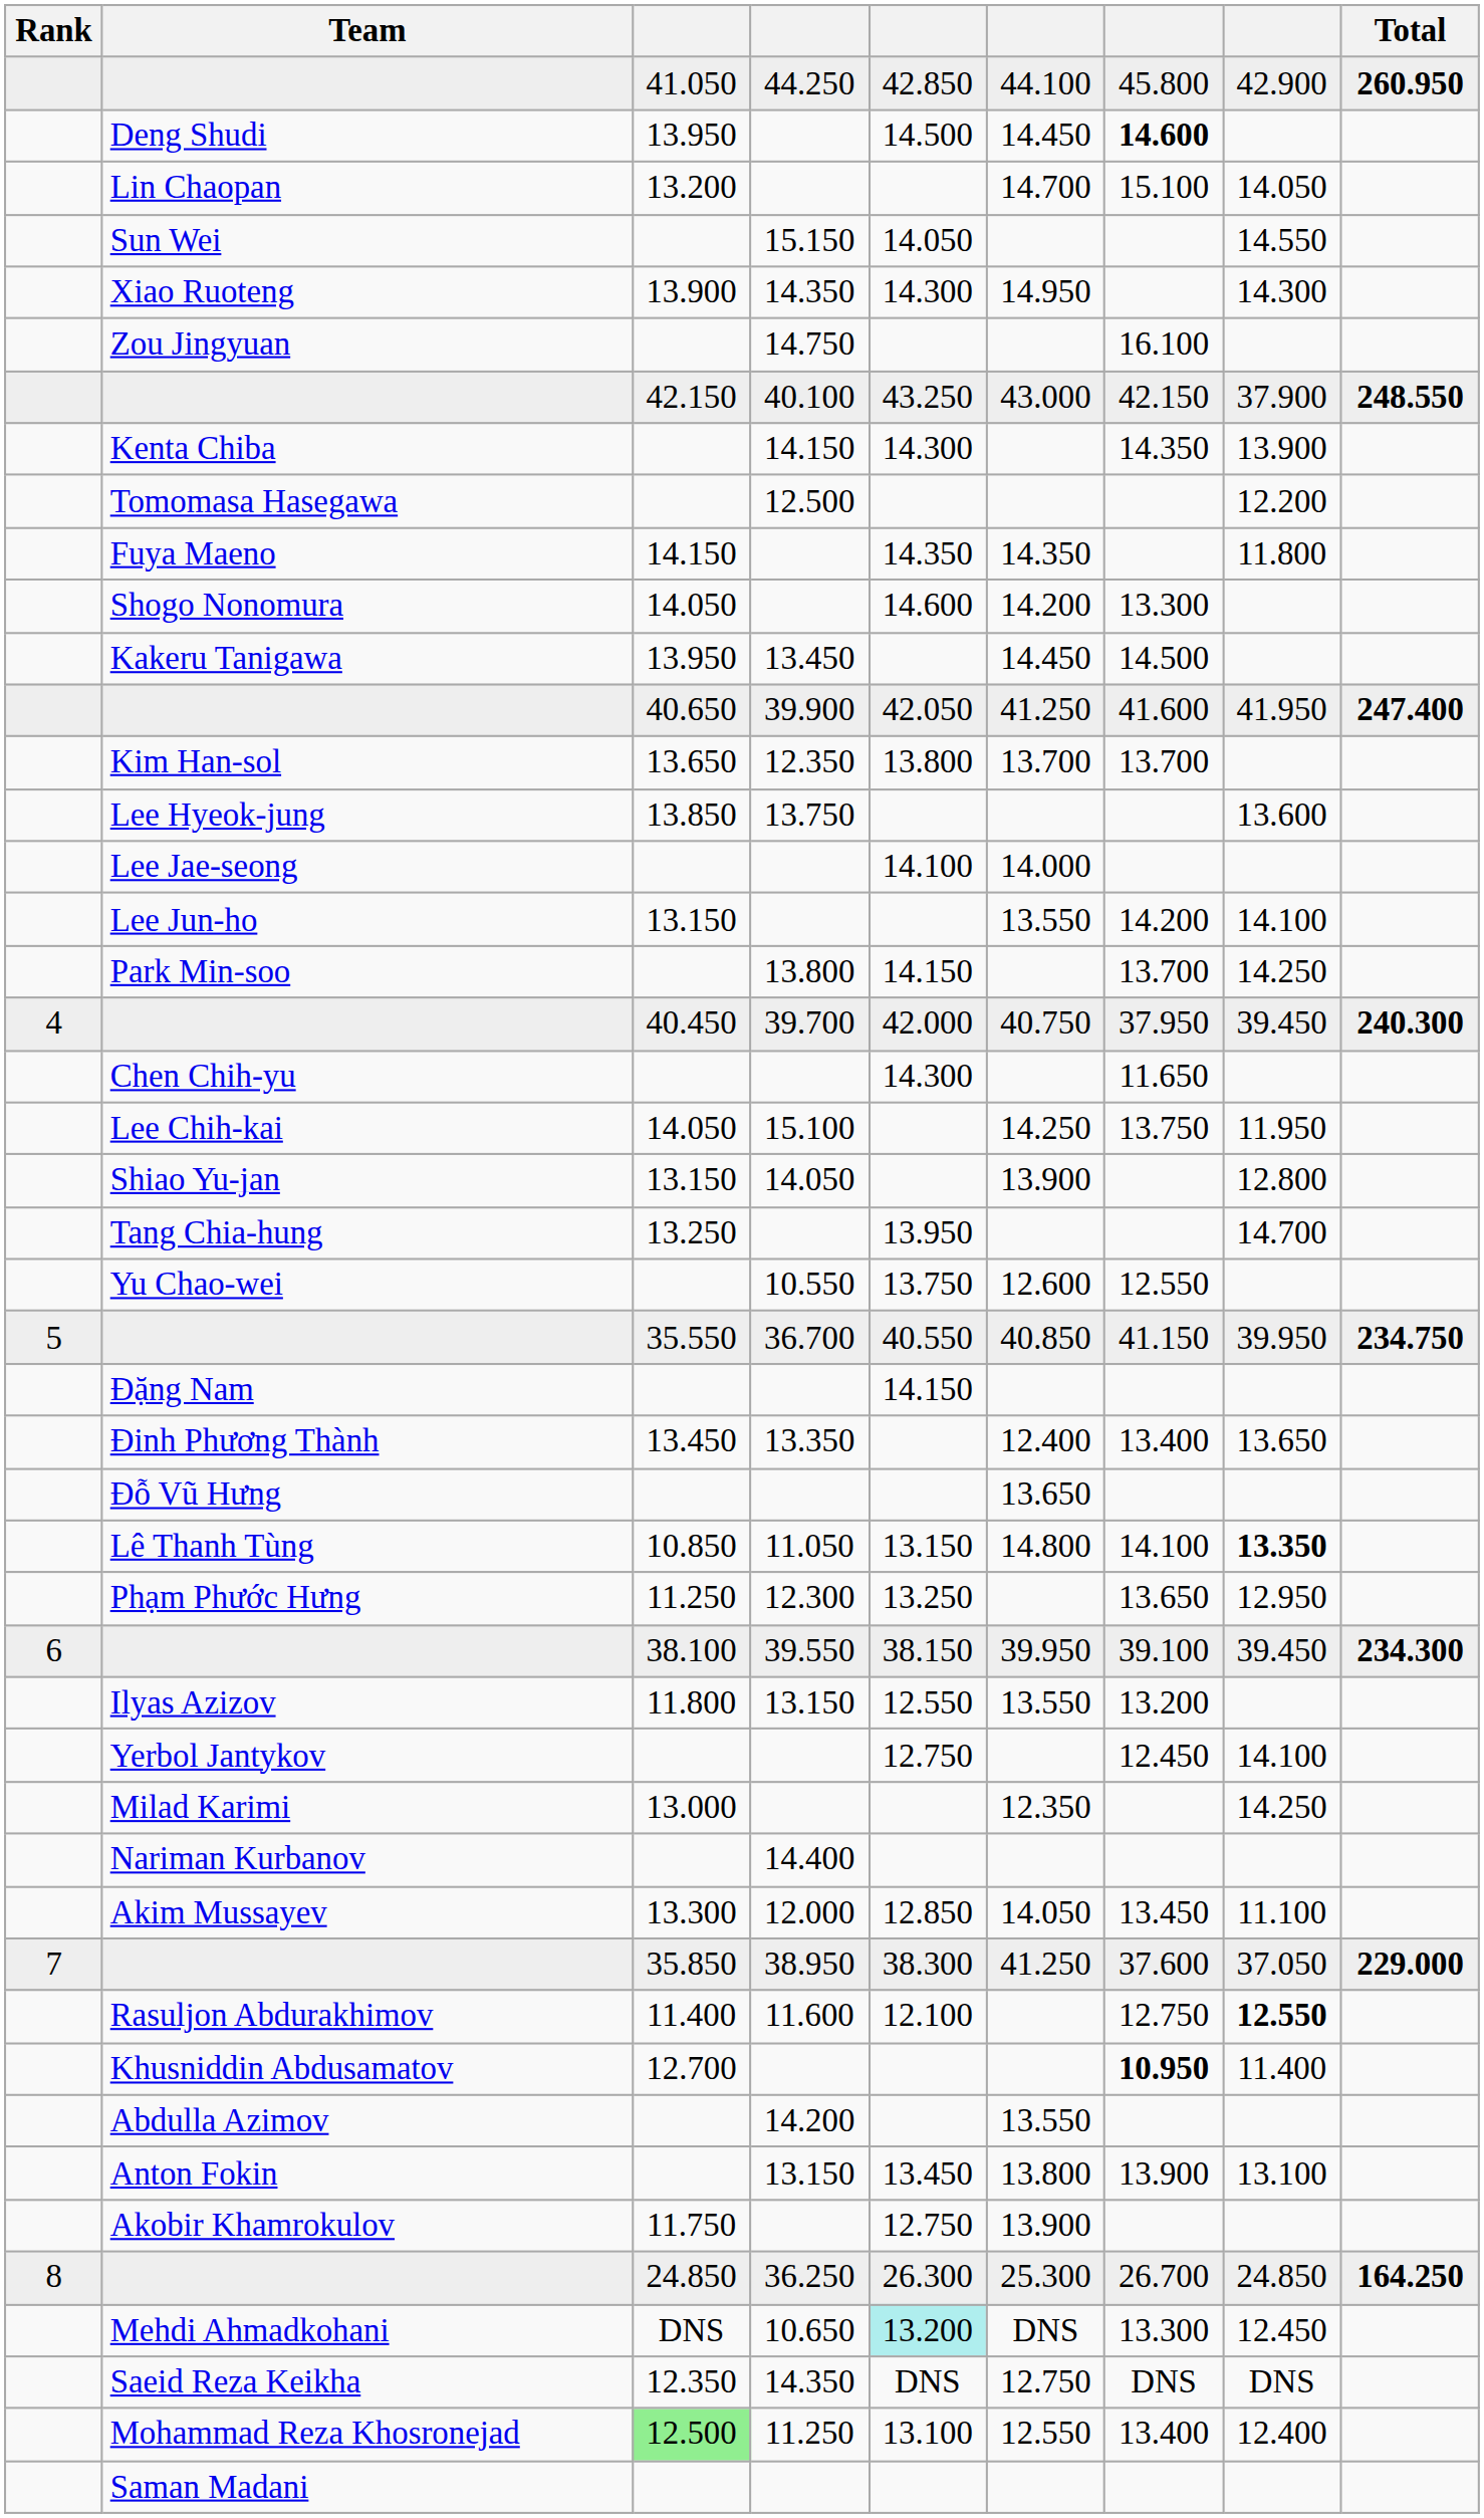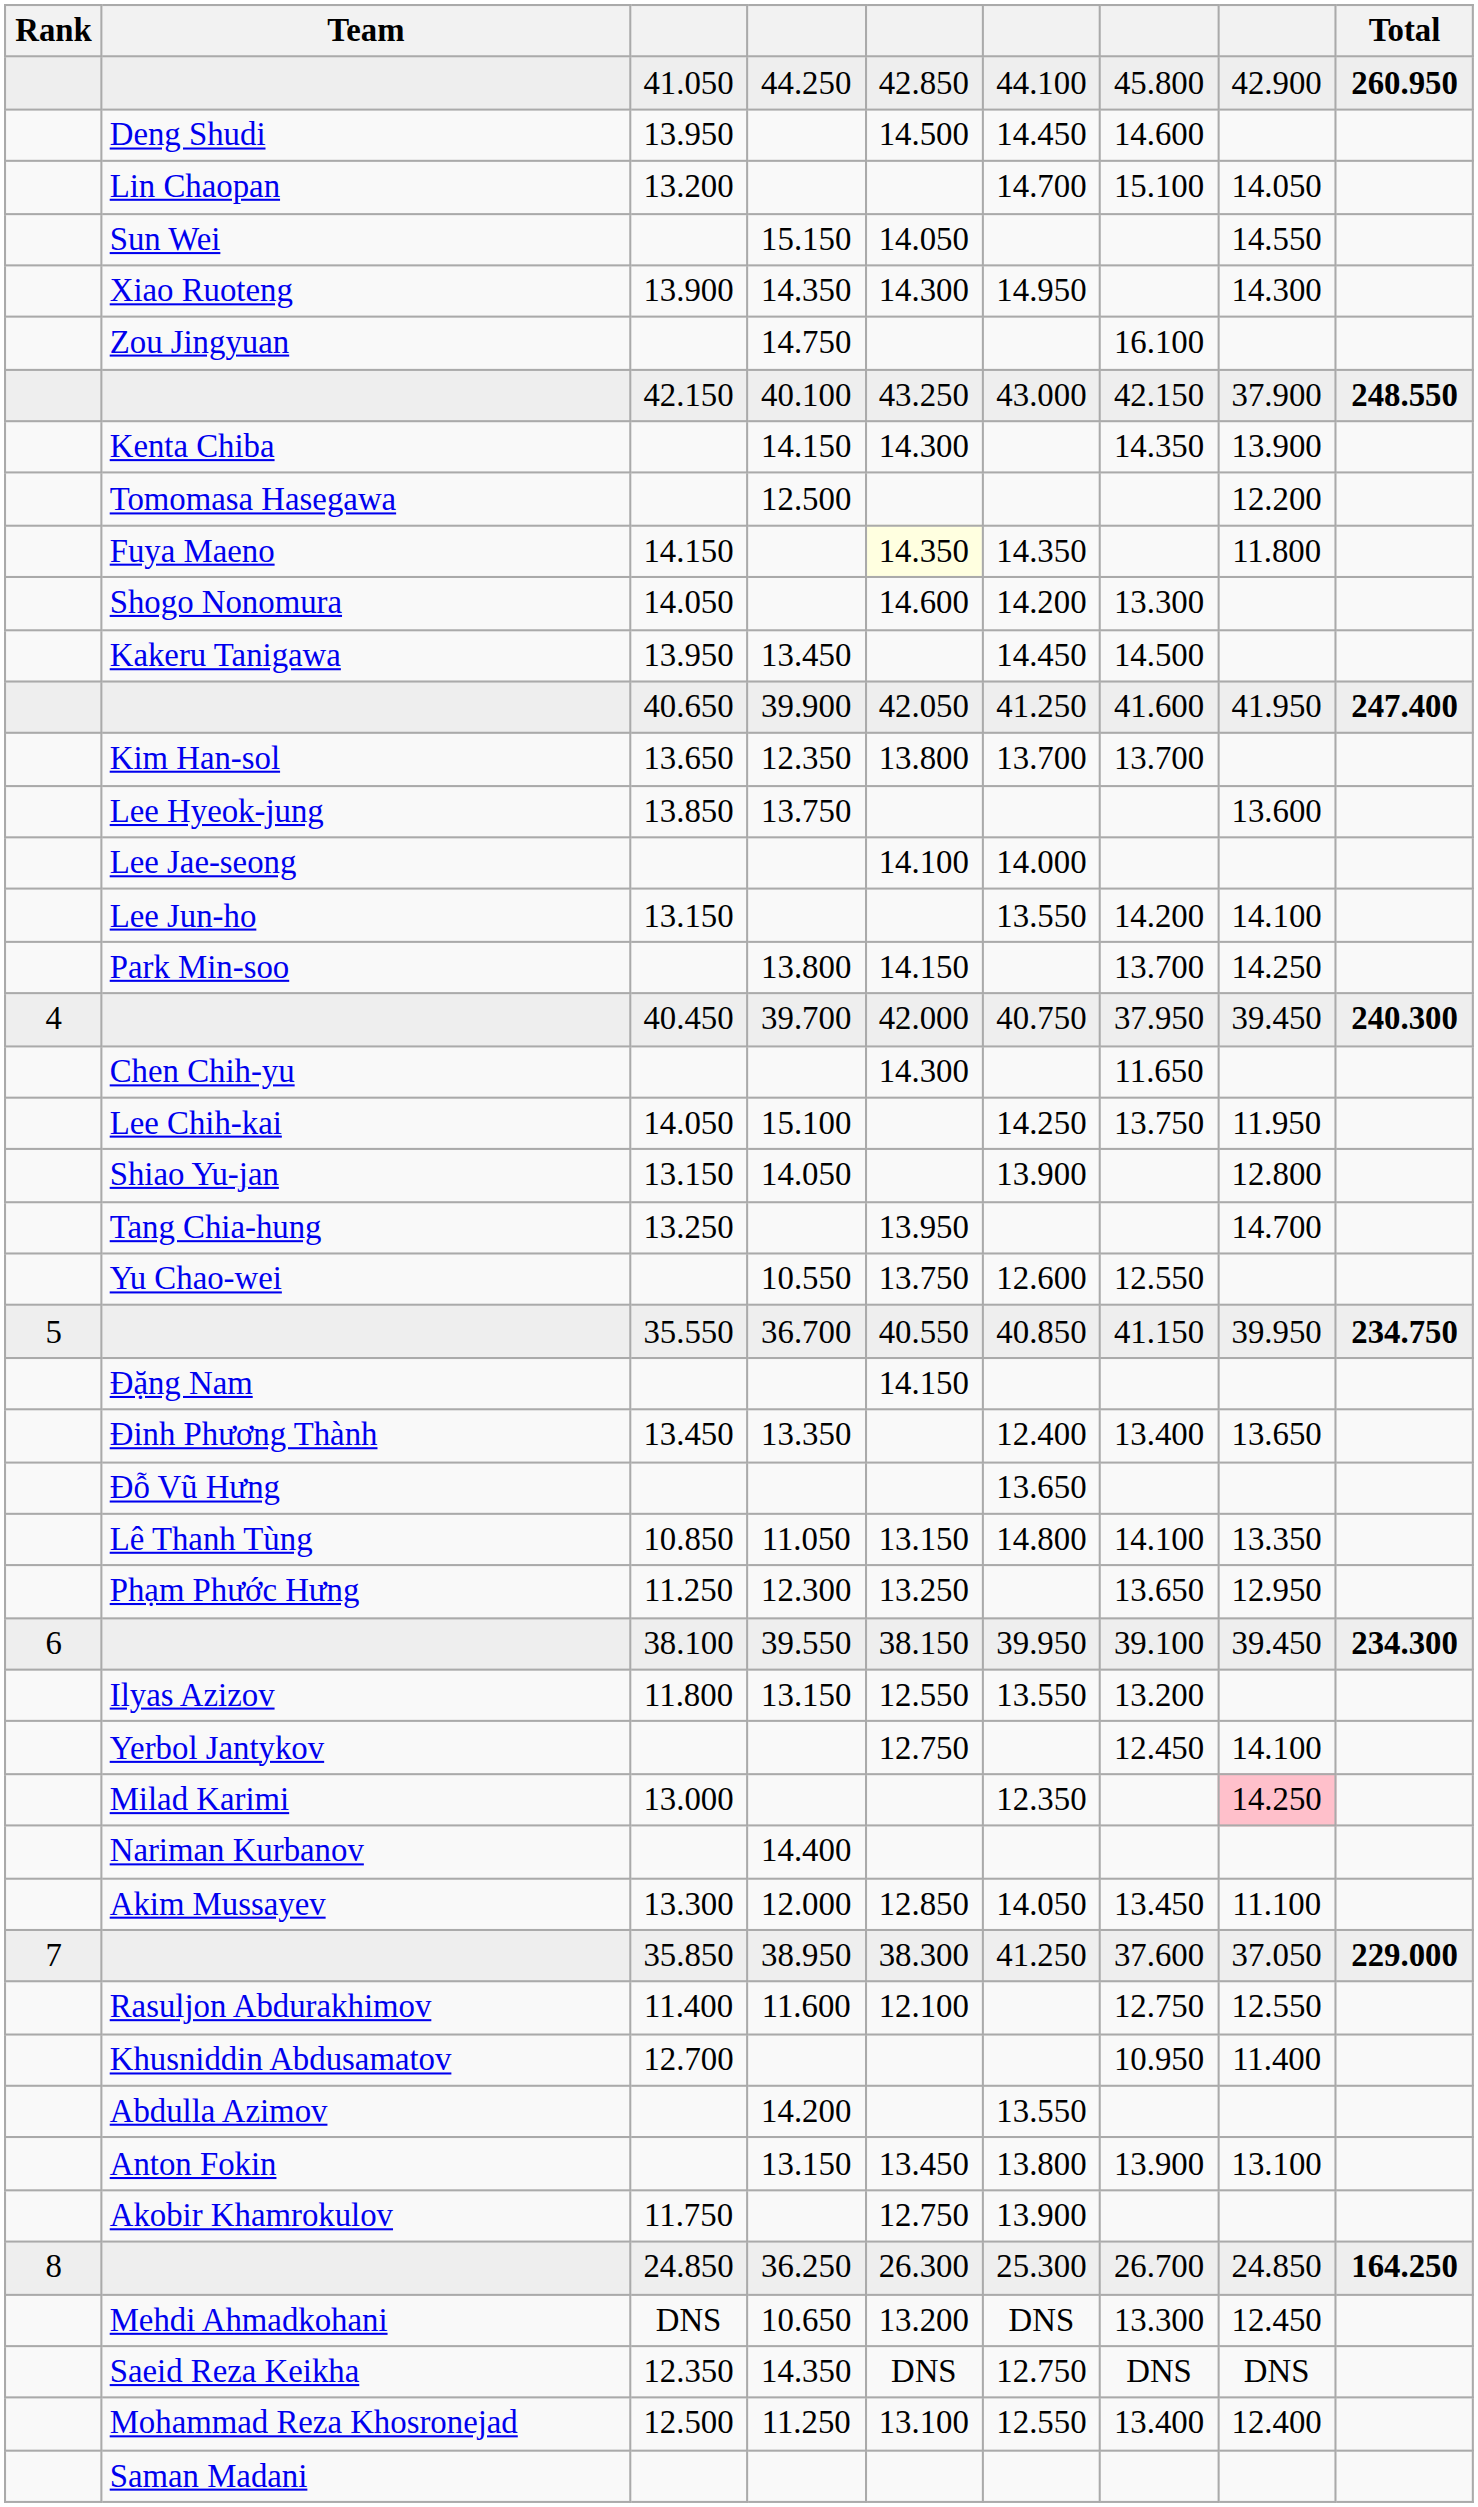Deng Shudi | column 7: bold -> normal
Fuya Maeno | column 5: no background -> lightyellow background
Lê Thanh Tùng | column 8: bold -> normal
Milad Karimi | column 8: no background -> pink background
Rasuljon Abdurakhimov | column 8: bold -> normal
Khusniddin Abdusamatov | column 7: bold -> normal
Mehdi Ahmadkohani | column 5: paleturquoise background -> no background
Mohammad Reza Khosronejad | column 3: lightgreen background -> no background
